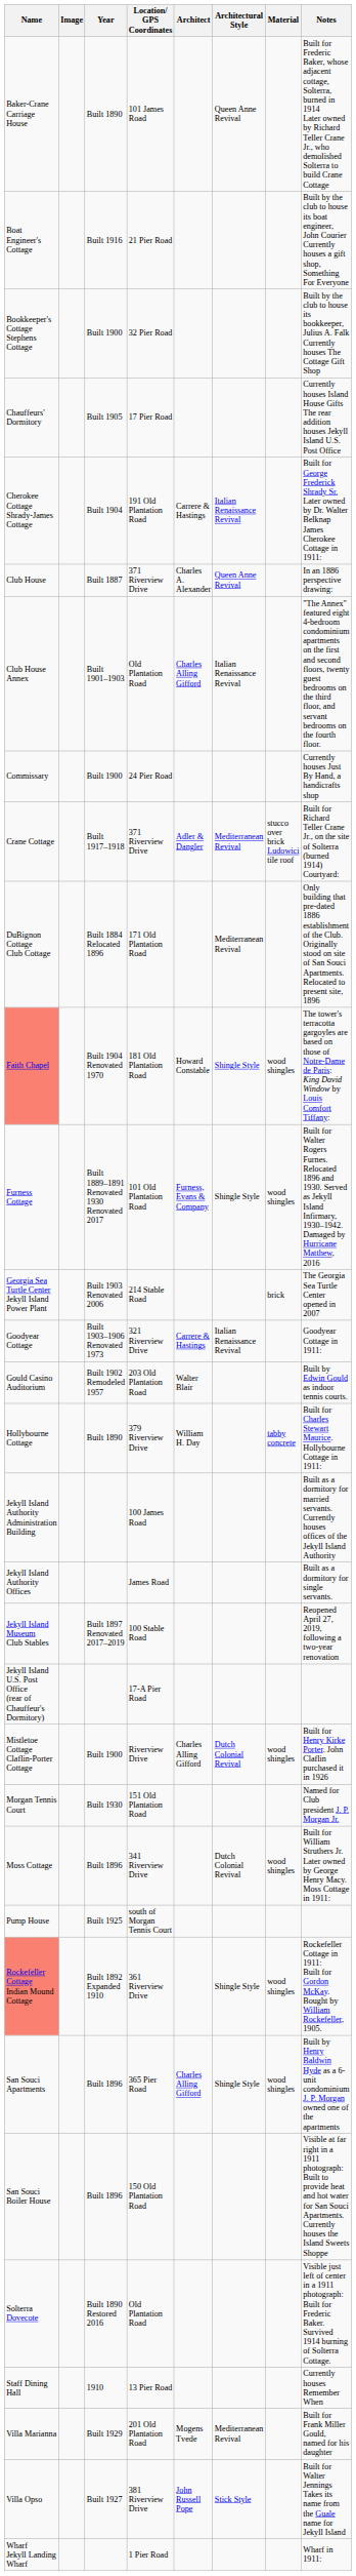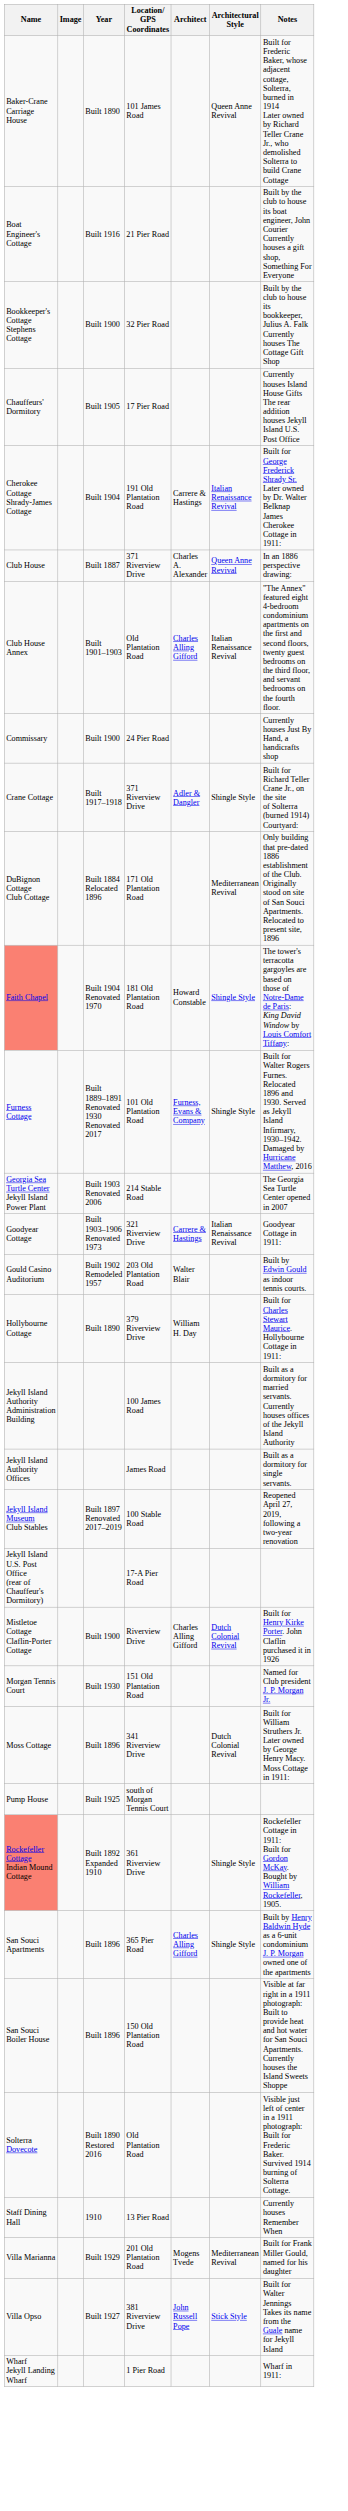- column: Material | stucco over brick Ludowici tile roof | wood shingles | wood shingles | brick | tabby concrete | wood shingles | wood shingles | wood shingles | wood shingles
Crane Cottage | Architectural Style: Mediterranean Revival -> Shingle Style
